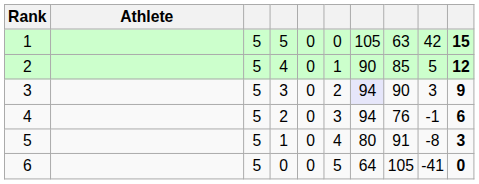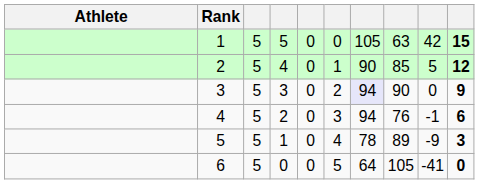columns swapped: Rank <-> Athlete
row 4 | column 9: 3 -> 0
row 6 | column 7: 80 -> 78
row 6 | column 8: 91 -> 89
row 6 | column 9: -8 -> -9
